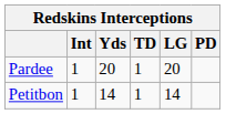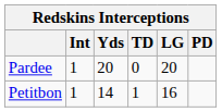Pardee | TD: 1 -> 0
Petitbon | LG: 14 -> 16
